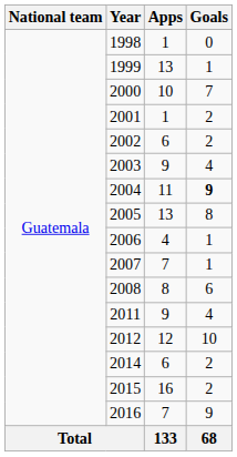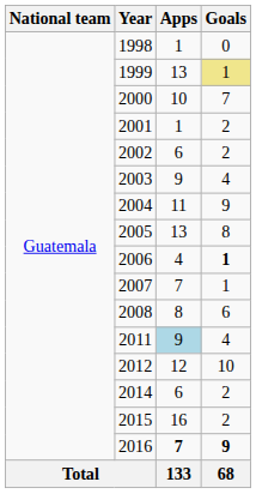1999 | Goals: no background -> khaki background
2004 | Goals: bold -> normal
2006 | Goals: normal -> bold
2011 | Apps: no background -> lightblue background
2016 | Apps: normal -> bold
2016 | Goals: normal -> bold
